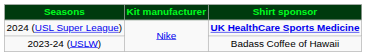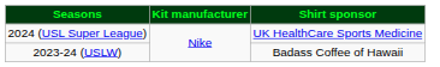2024 (USL Super League) | Shirt sponsor: bold -> normal
